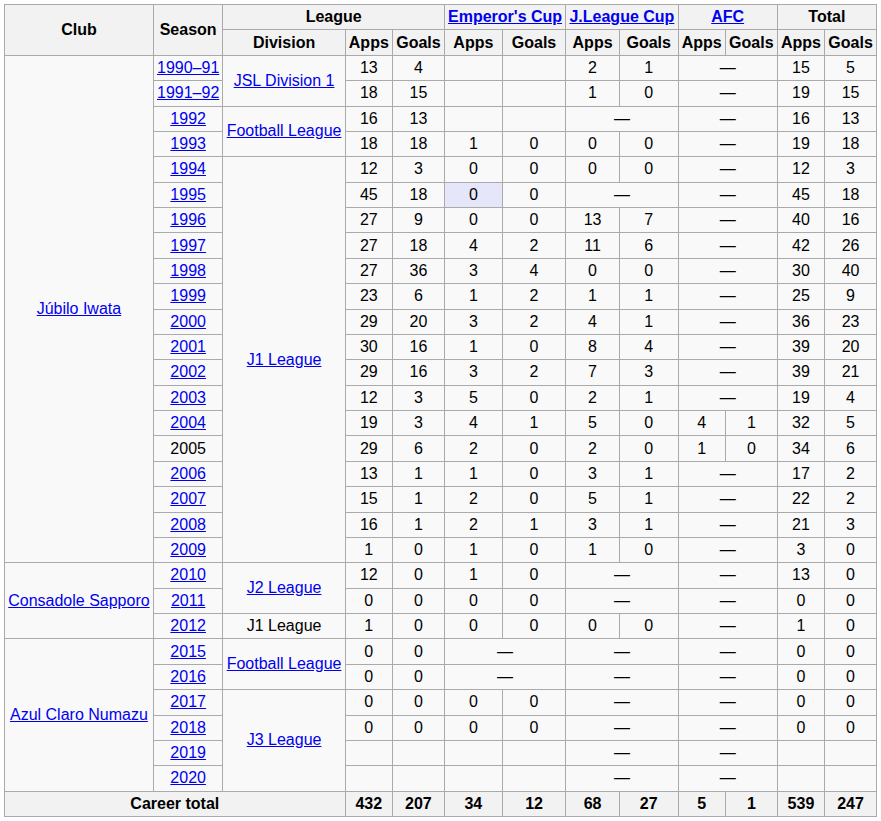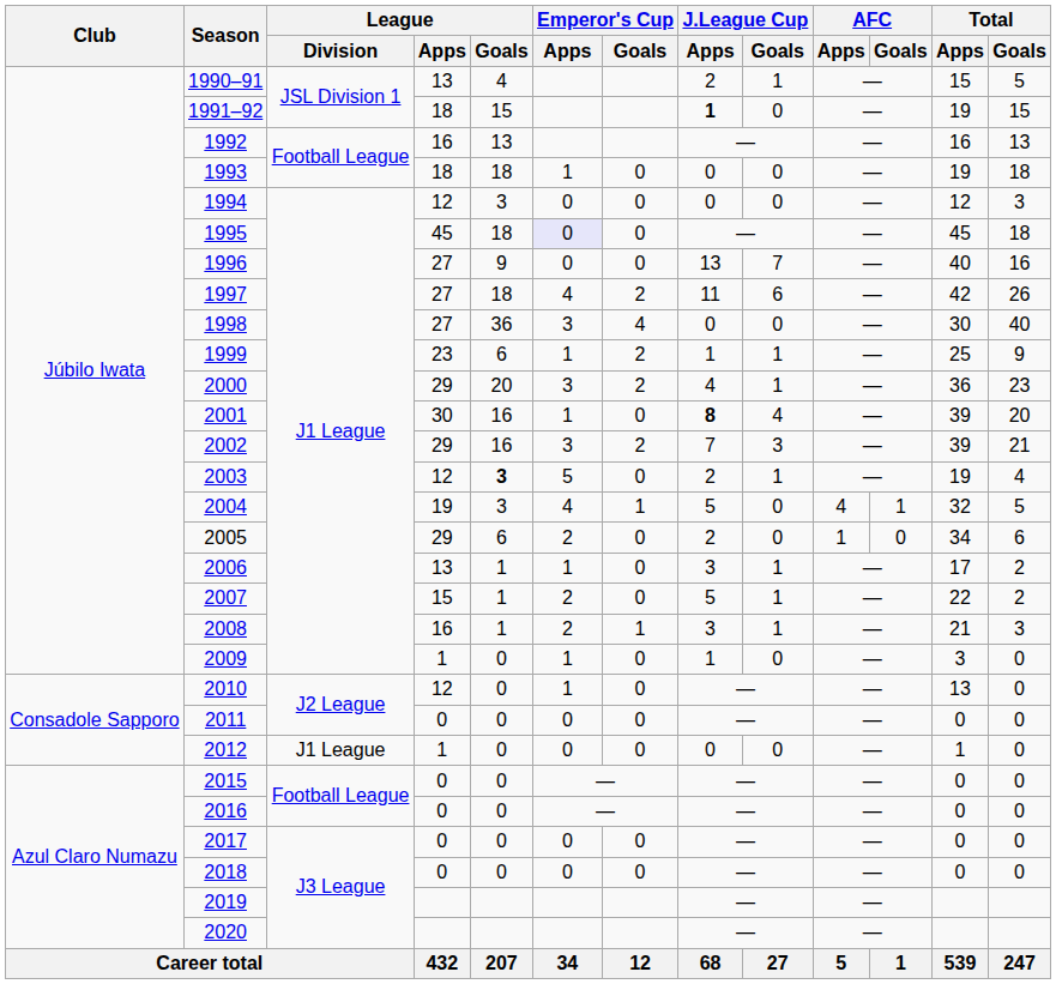1991–92 | J.League Cup / Apps: normal -> bold
2001 | J.League Cup / Apps: normal -> bold
2003 | League / Goals: normal -> bold
